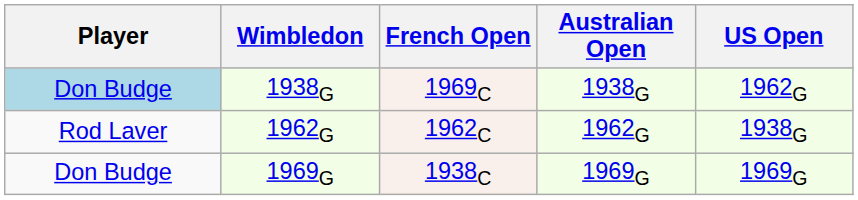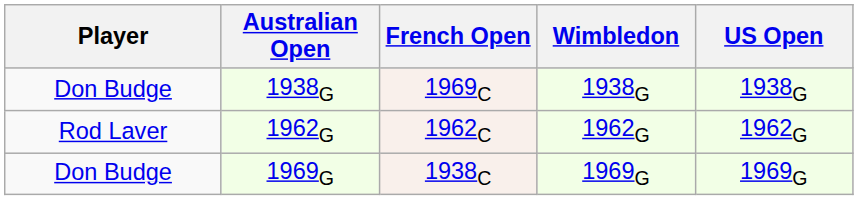columns swapped: Australian Open <-> Wimbledon
row 2 | Player: lightblue background -> no background
row 2 | US Open: 1962G -> 1938G
row 3 | US Open: 1938G -> 1962G
